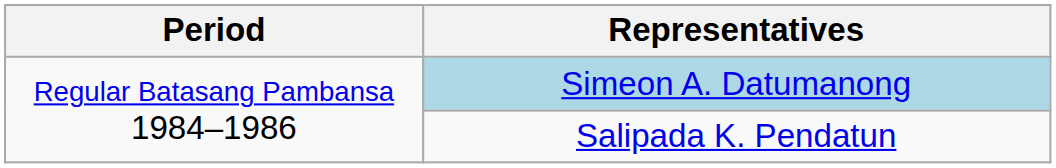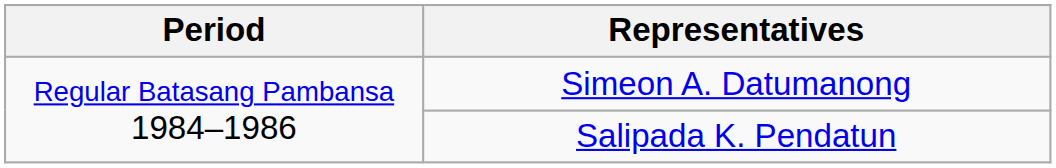Simeon A. Datumanong | Representatives: lightblue background -> no background
